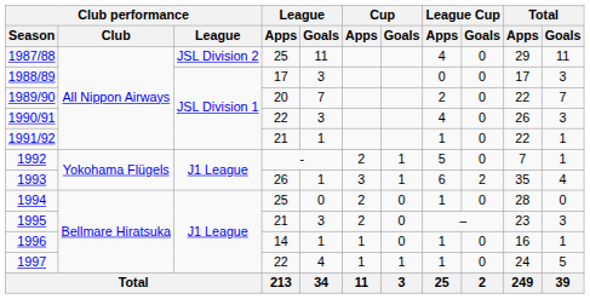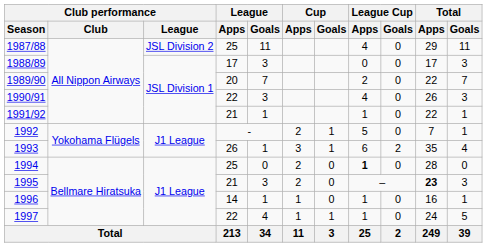1994 | League Cup / Apps: normal -> bold
1995 | Total / Apps: normal -> bold
